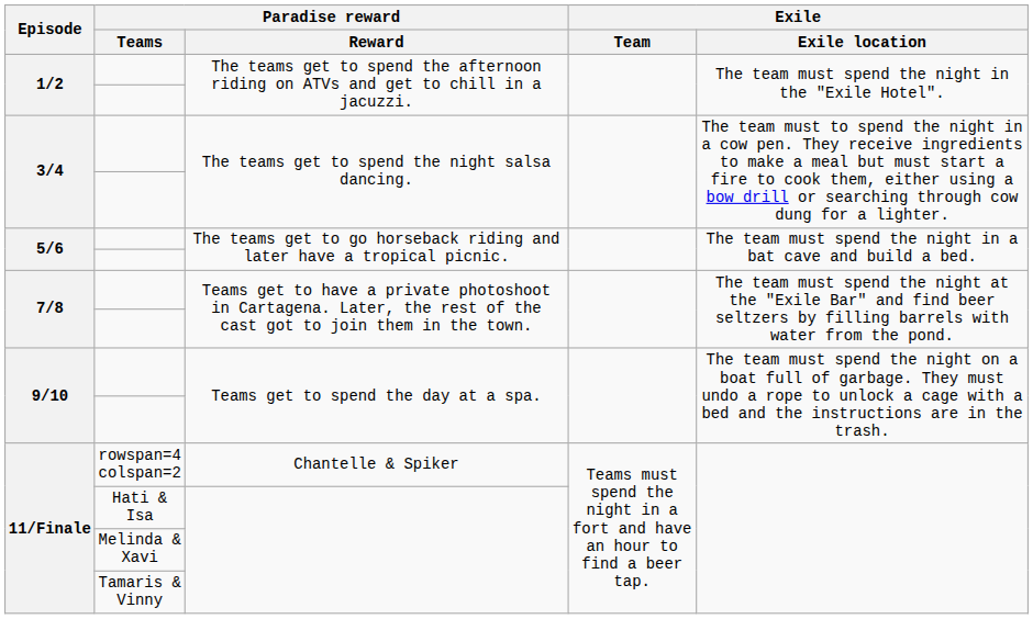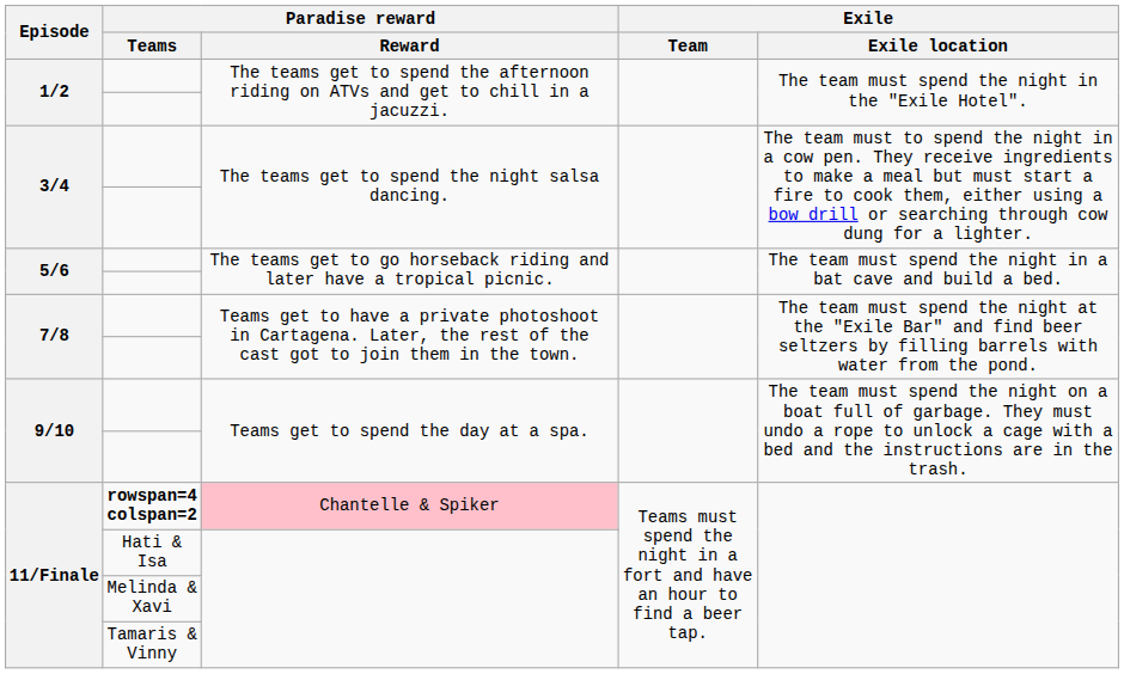Chantelle & Spiker | Paradise reward / Teams: normal -> bold
Chantelle & Spiker | Paradise reward / Reward: no background -> pink background
